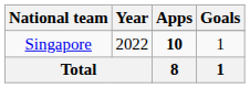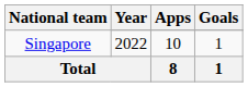2022 | Apps: bold -> normal
